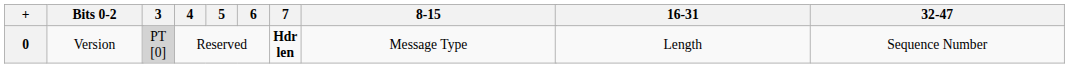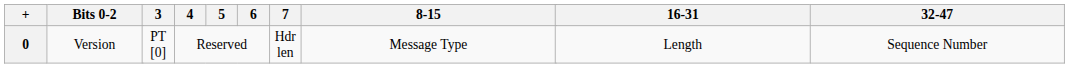0 | 3: lightgrey background -> no background
0 | 7: bold -> normal
